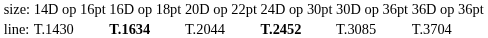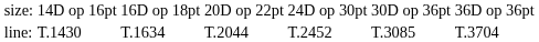line: | column 3: bold -> normal
line: | column 5: bold -> normal
